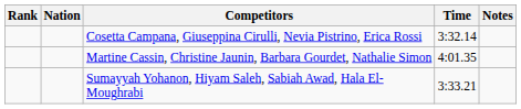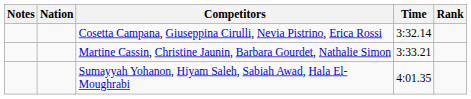columns swapped: Rank <-> Notes
row 3 | Time: 4:01.35 -> 3:33.21
row 4 | Time: 3:33.21 -> 4:01.35
